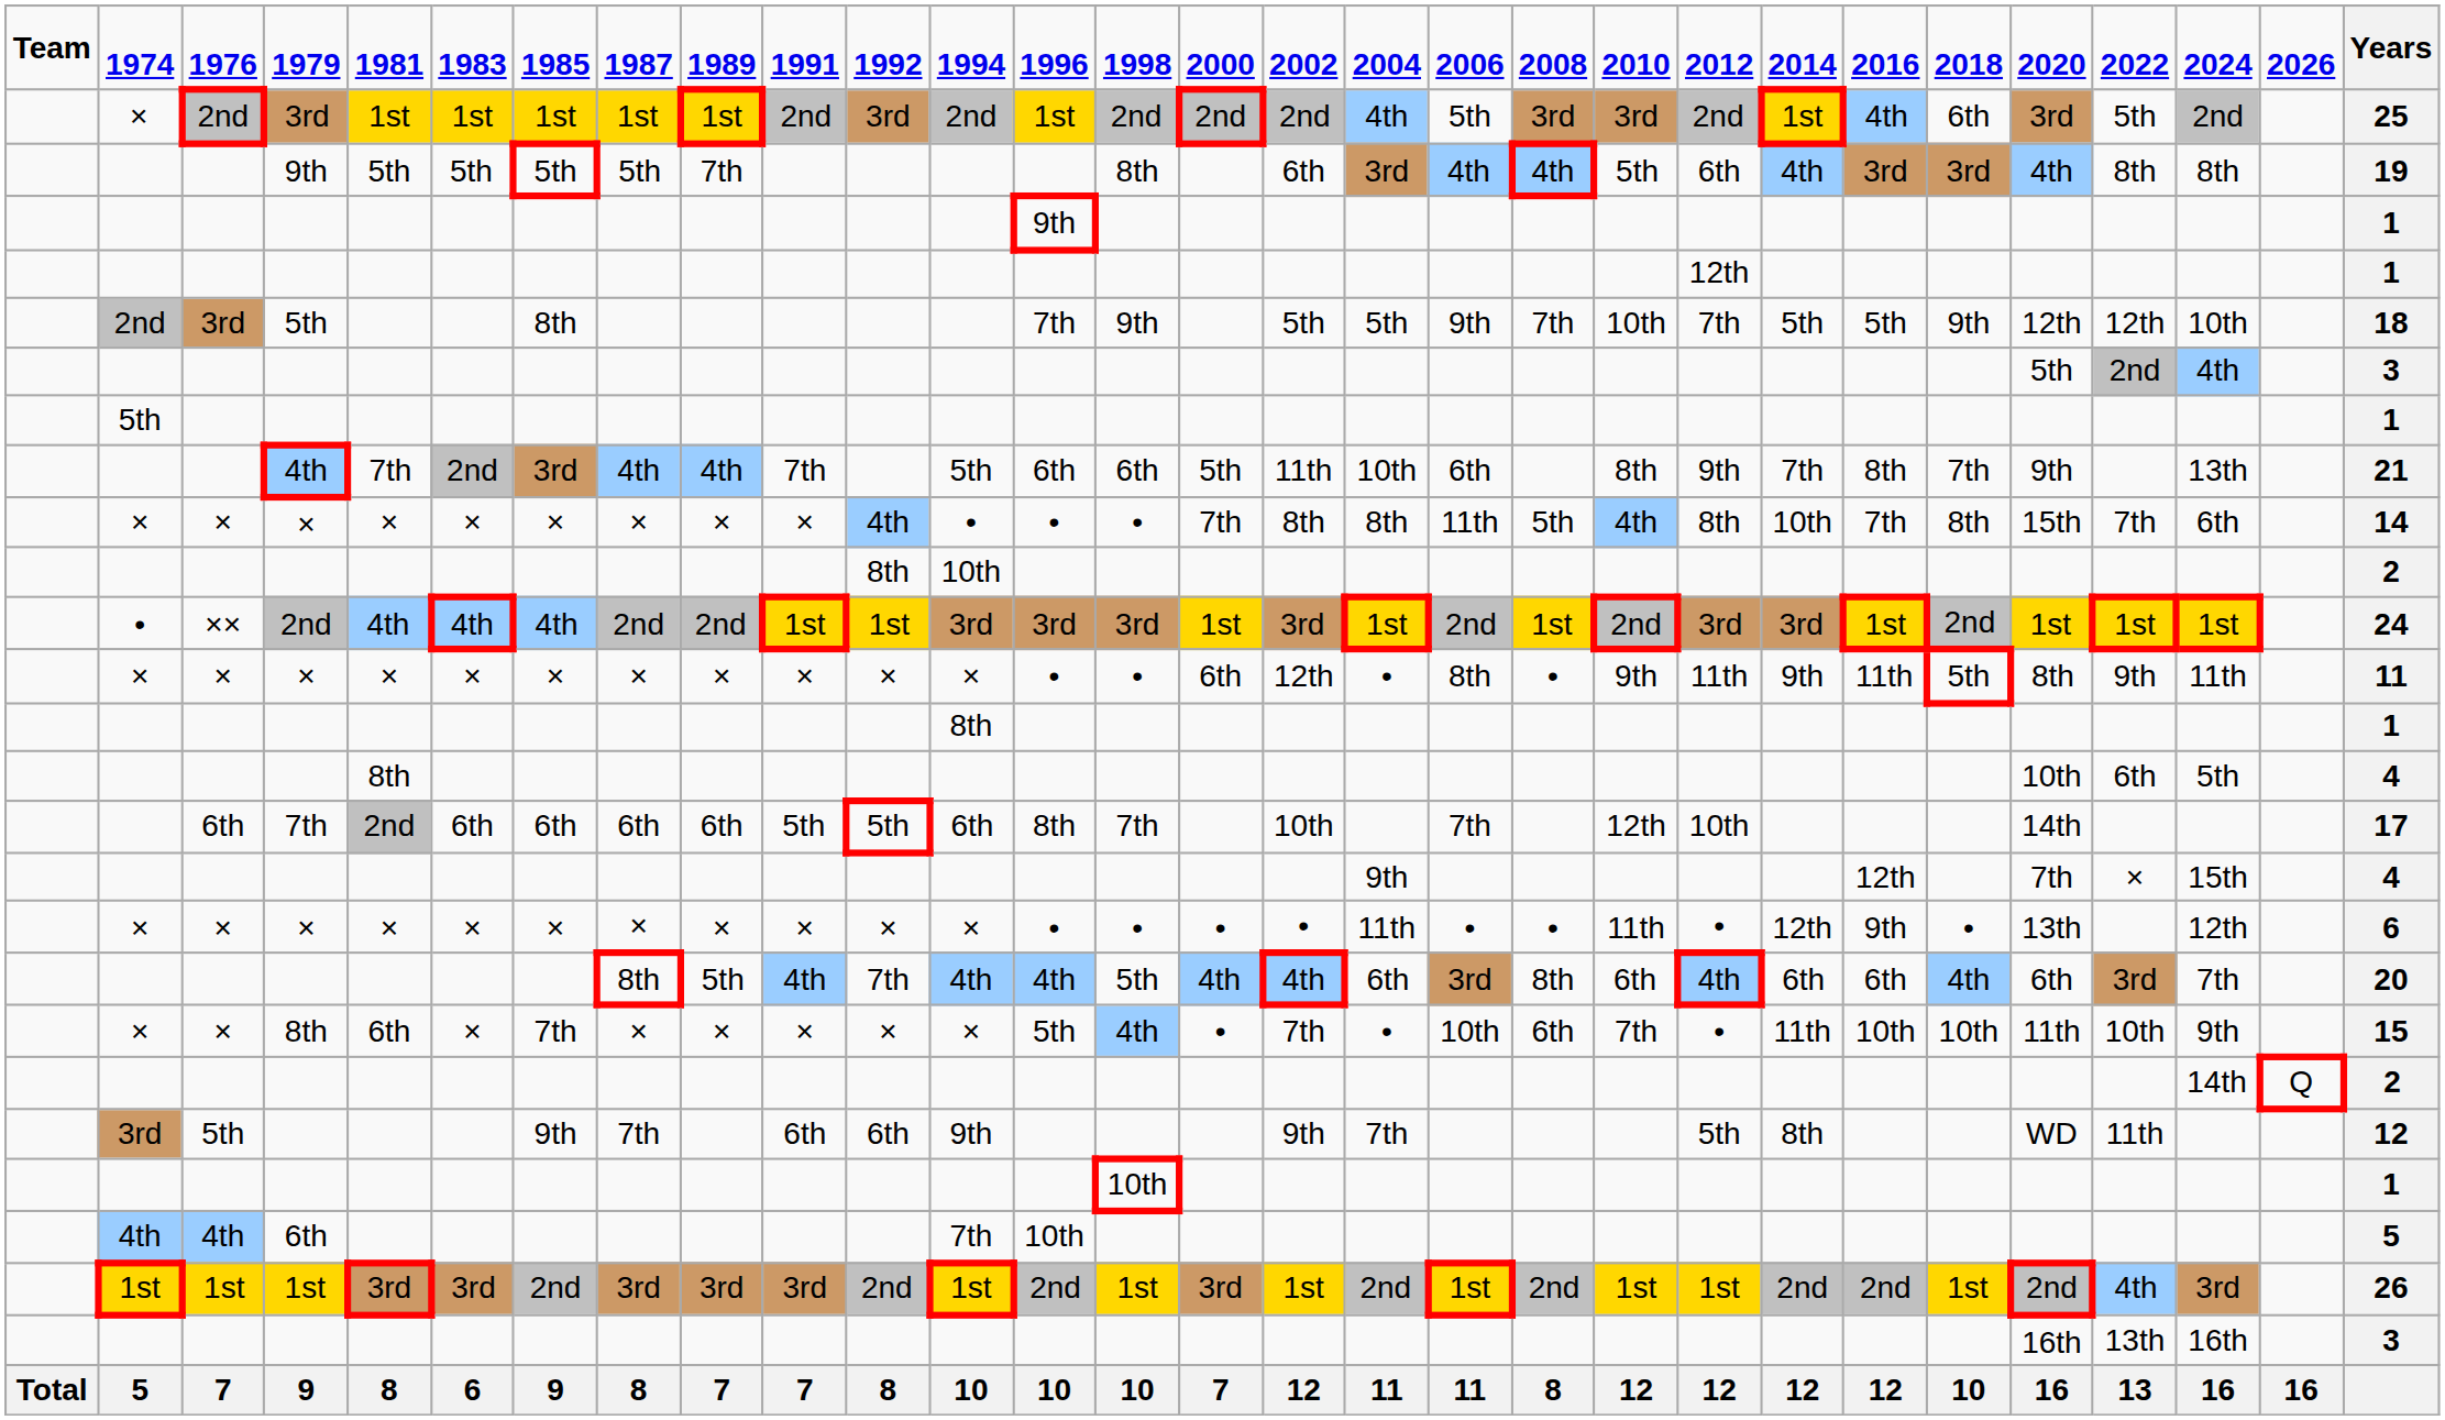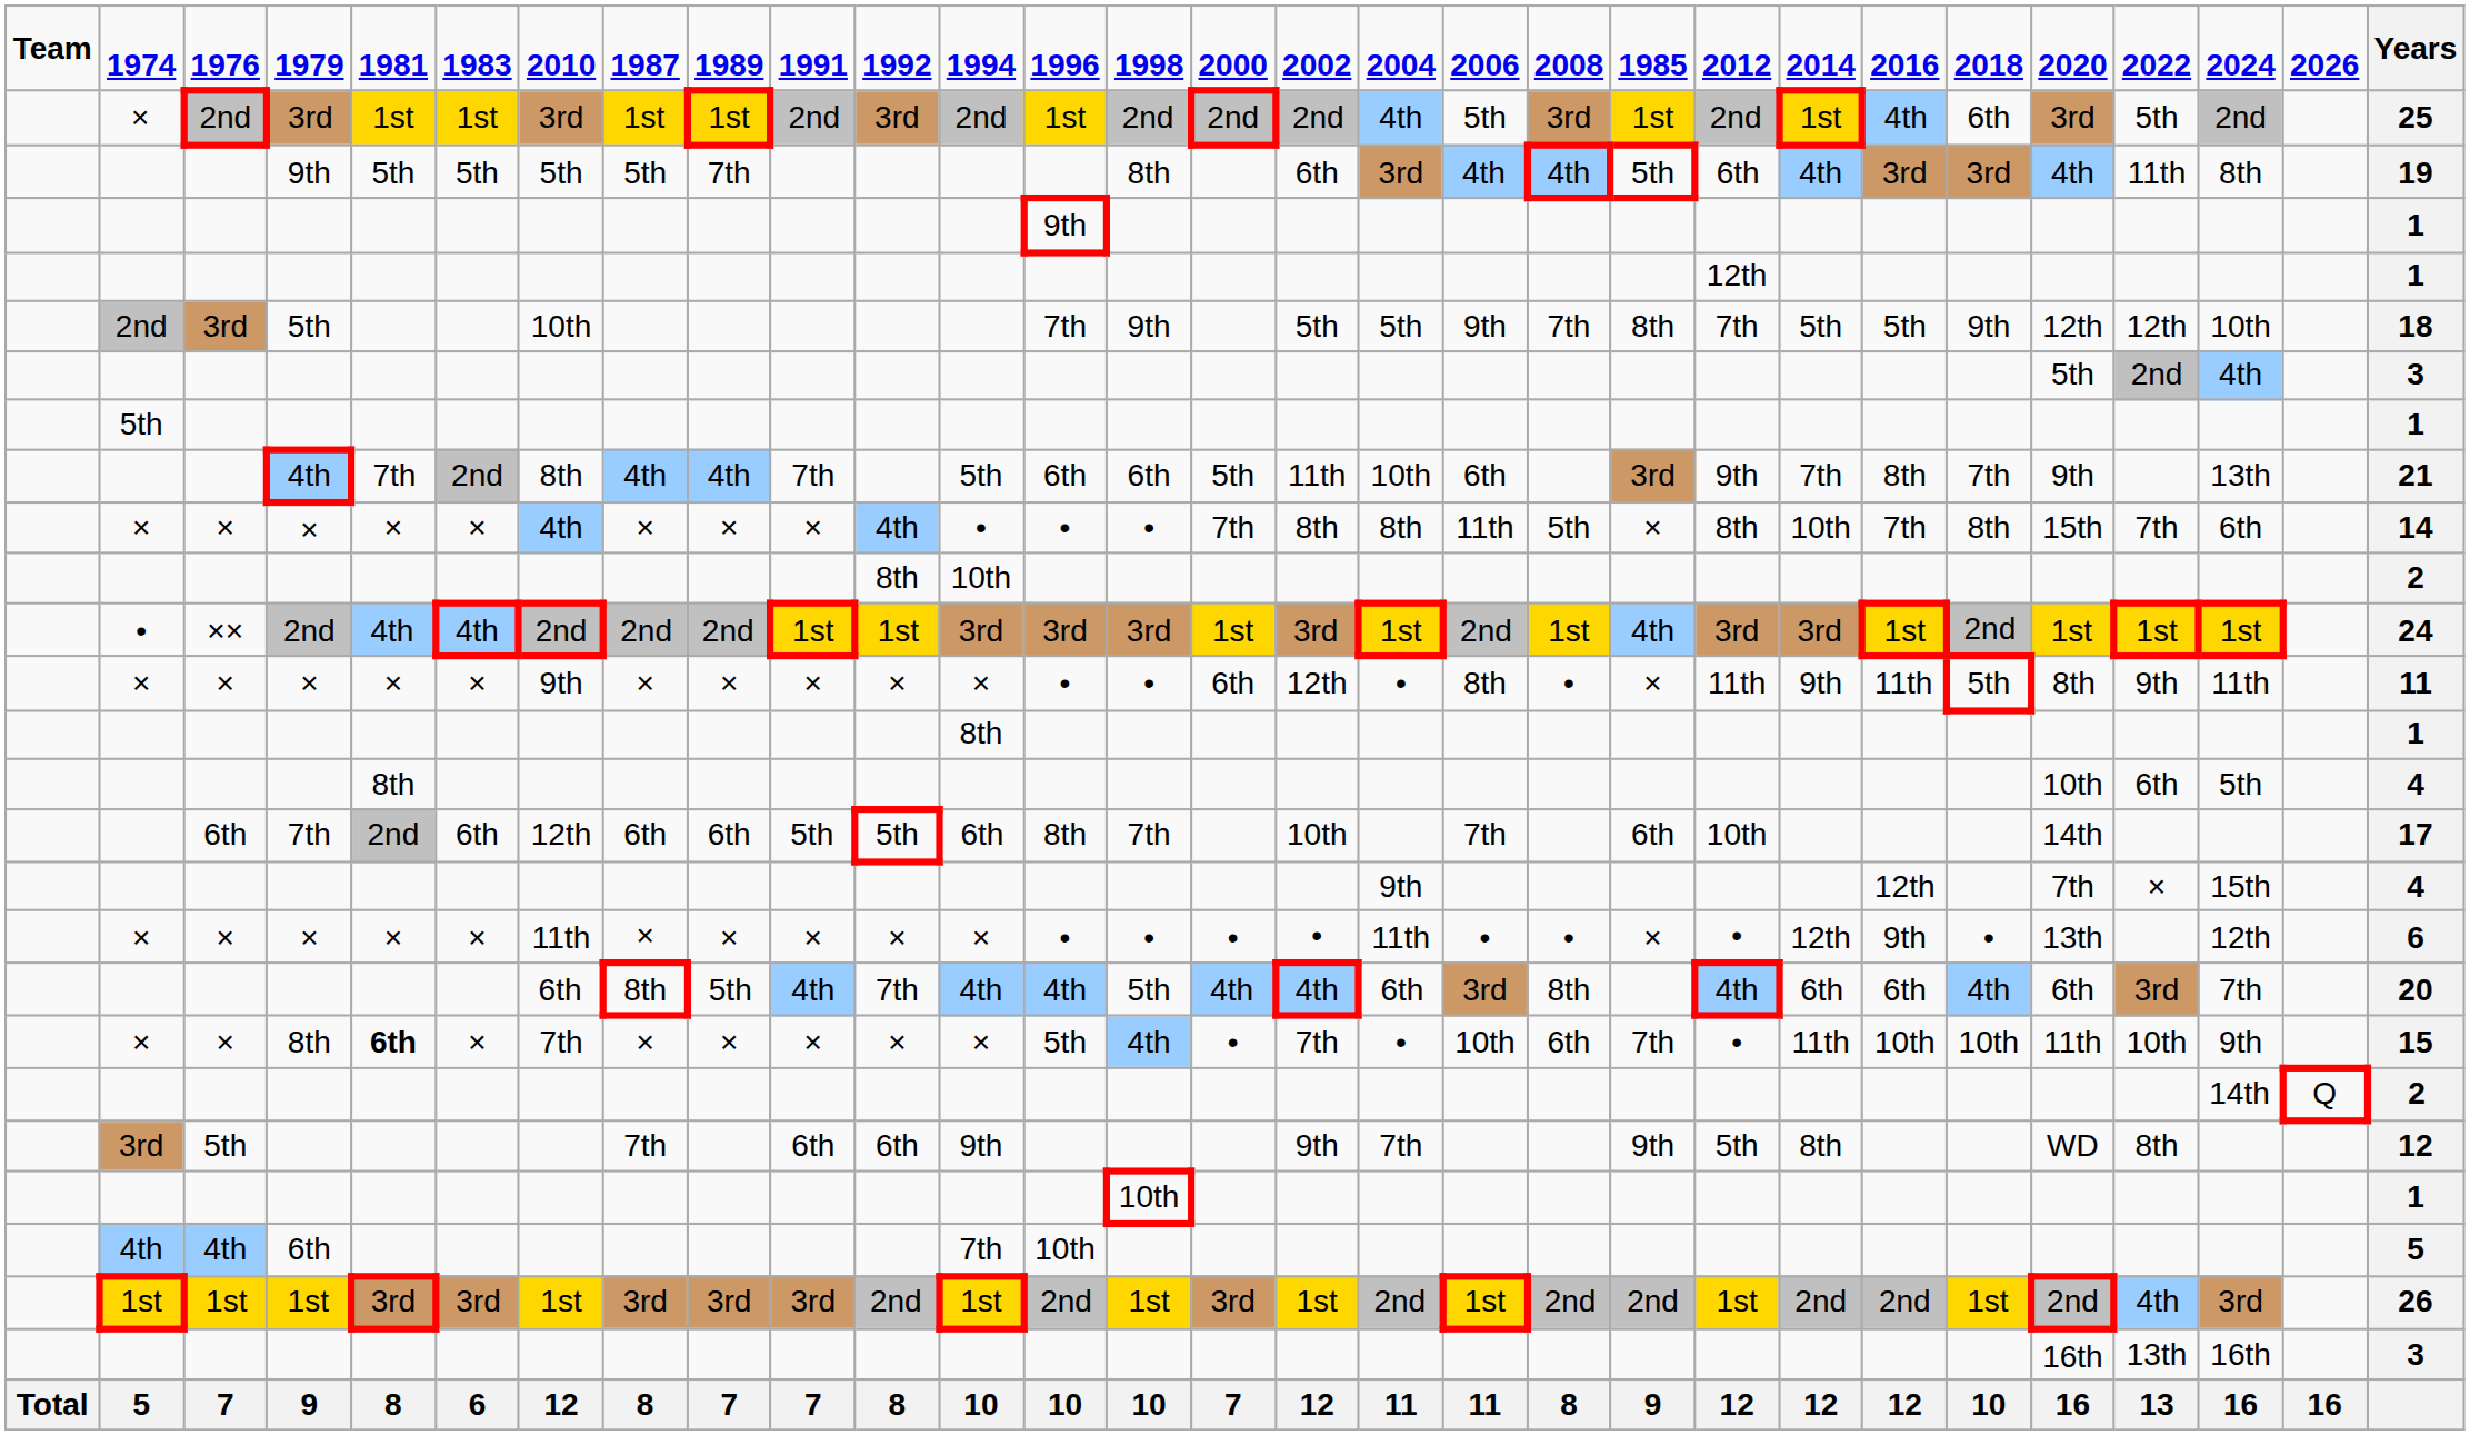columns swapped: 1985 <-> 2010
row 3 | 2022: 8th -> 11th
row 20 | 1981: normal -> bold
row 22 | 2022: 11th -> 8th
